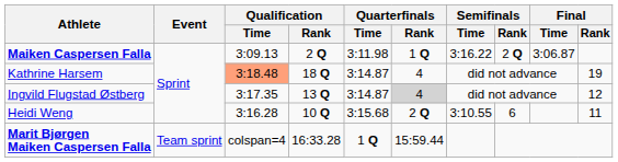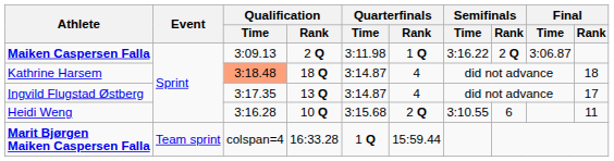Kathrine Harsem | Final / Rank: 19 -> 18
Ingvild Flugstad Østberg | Quarterfinals / Rank: lightgrey background -> no background
Ingvild Flugstad Østberg | Final / Rank: 12 -> 17
